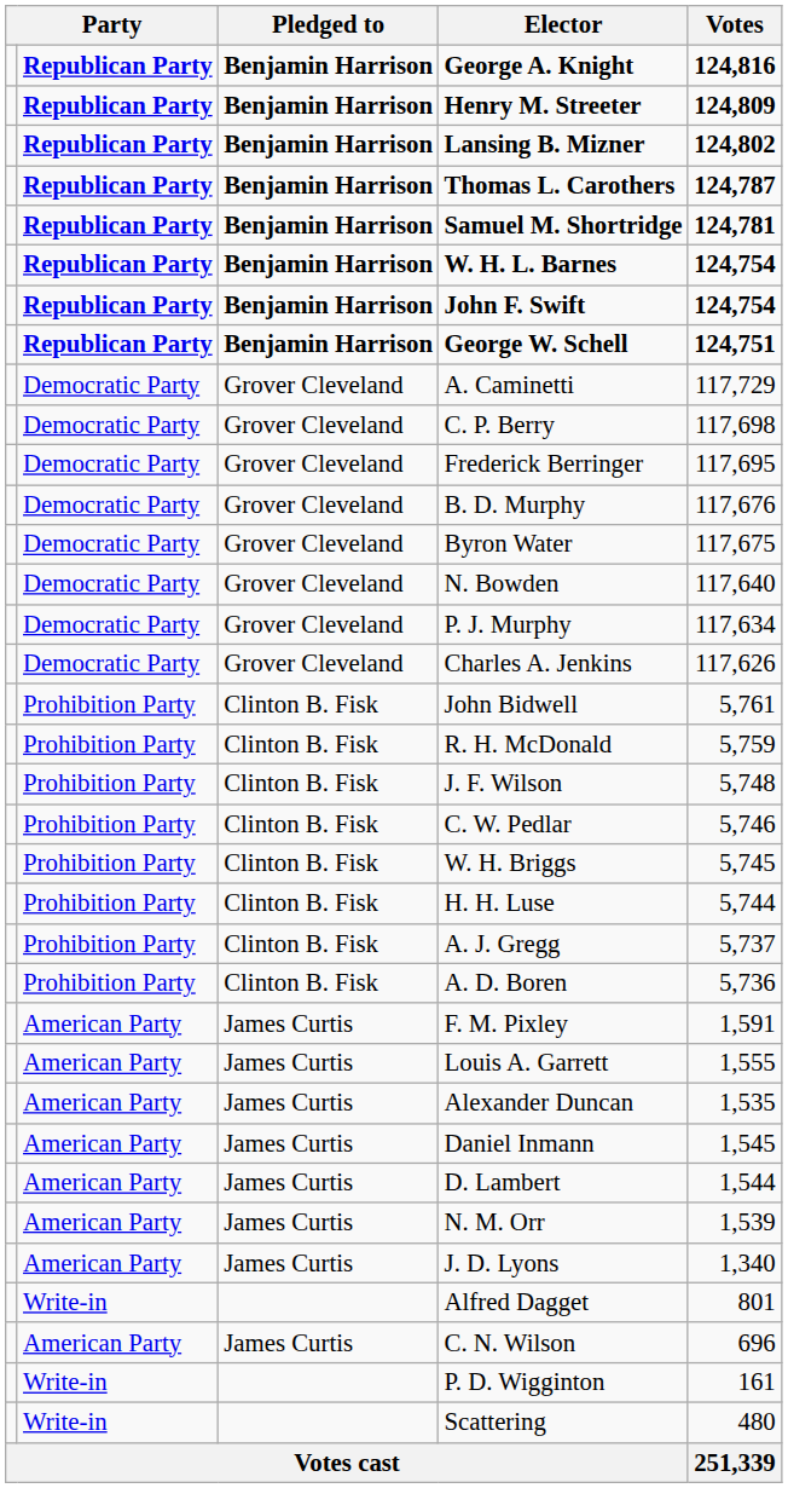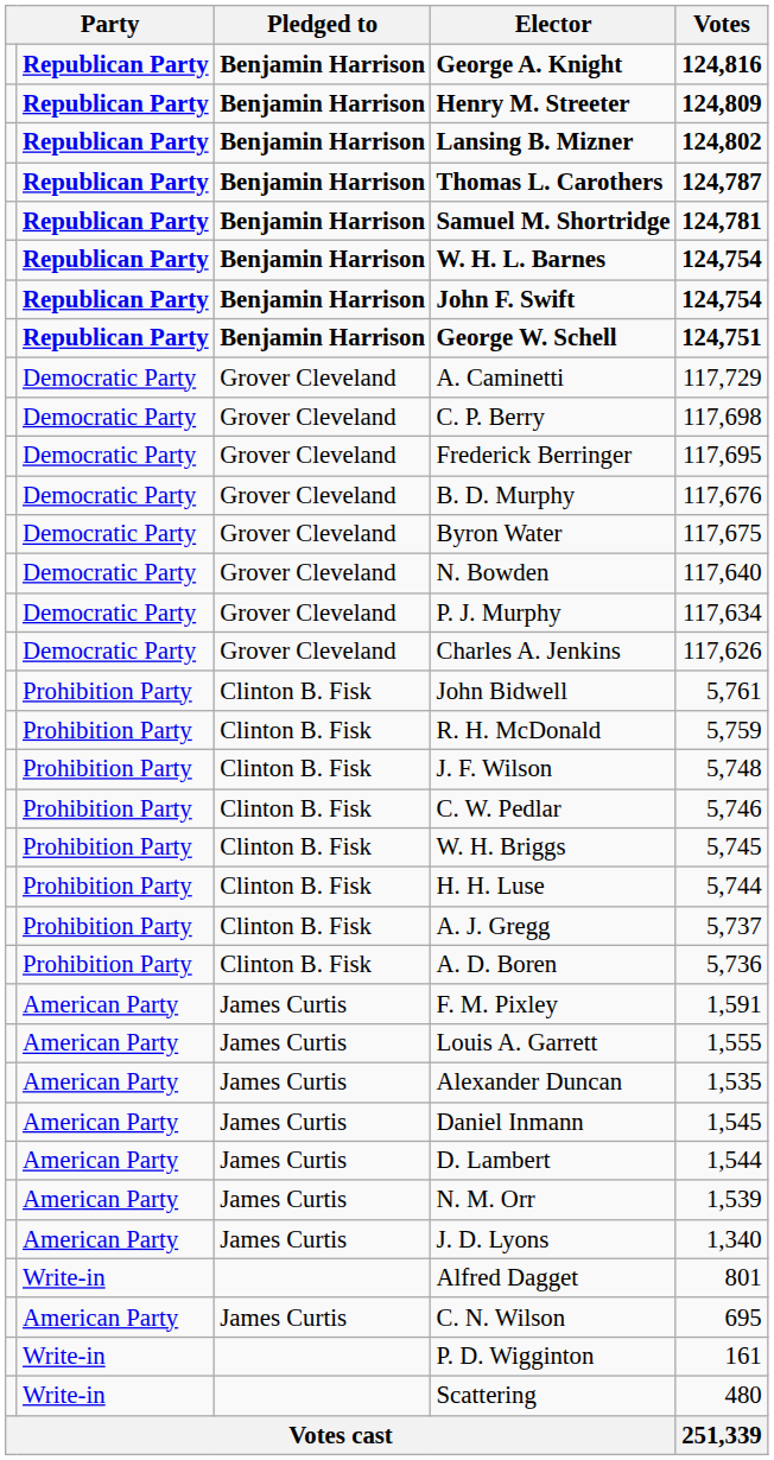C. N. Wilson | Votes: 696 -> 695
